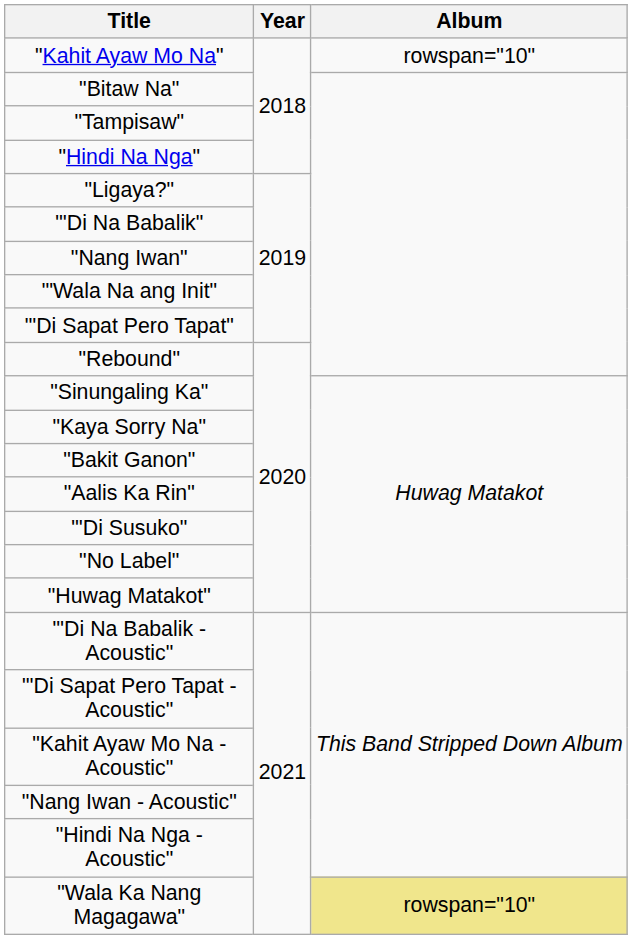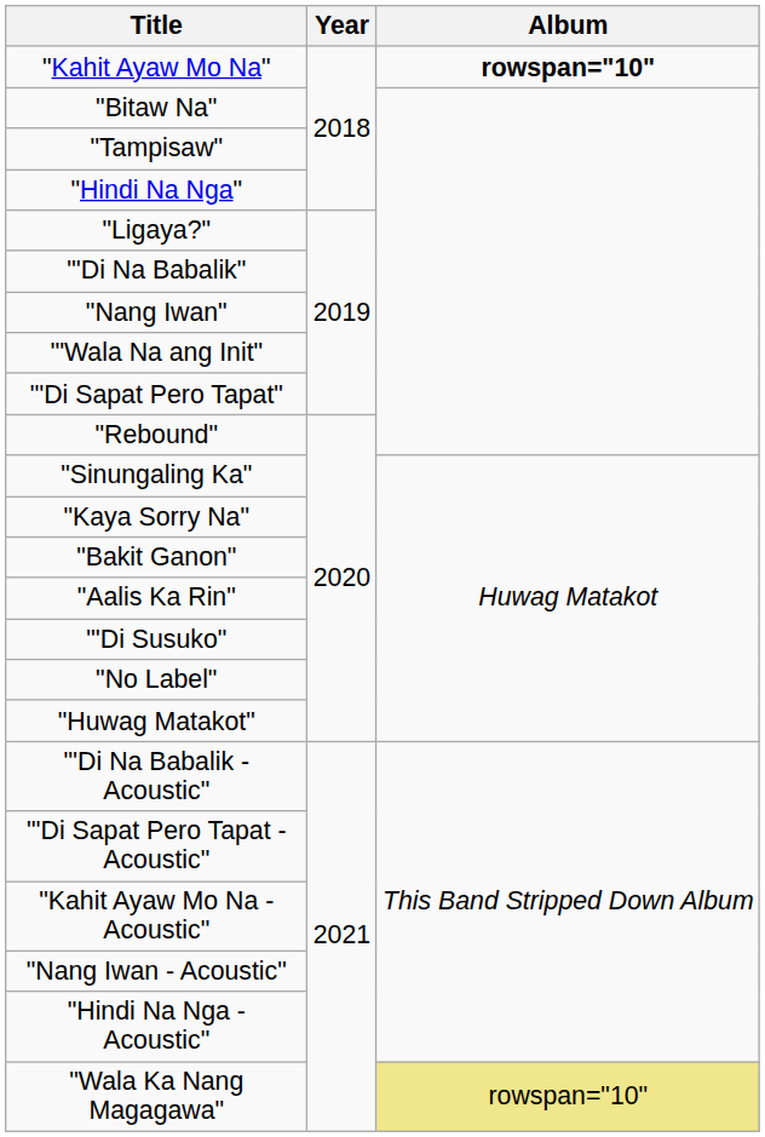"Kahit Ayaw Mo Na" | Album: normal -> bold
